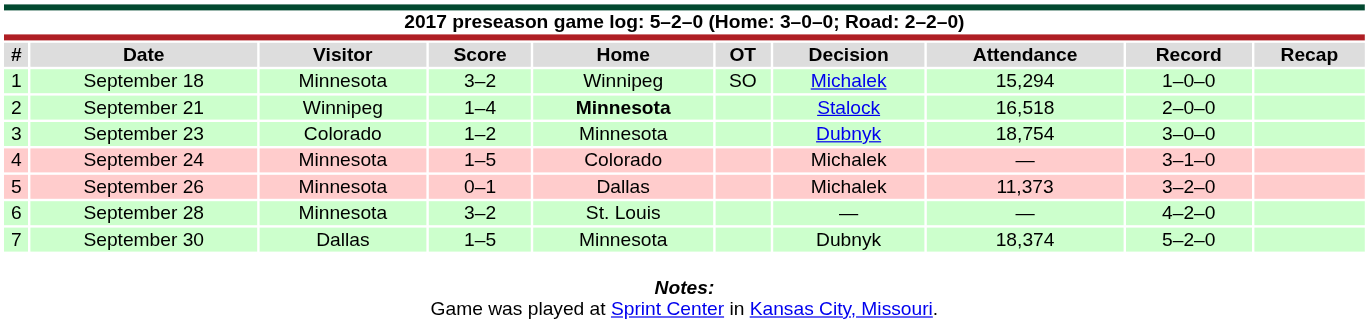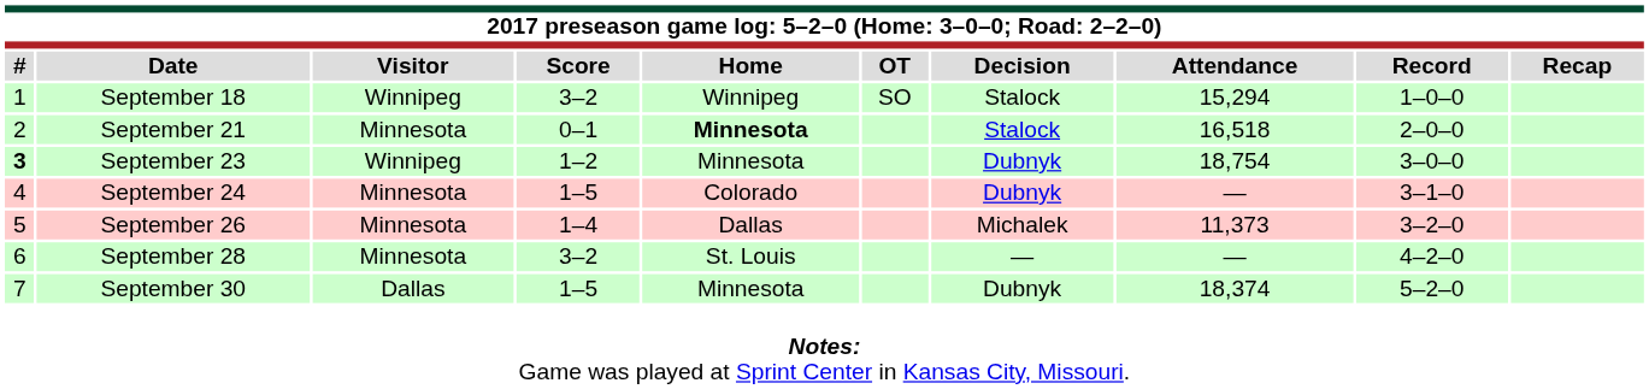September 18 | Visitor: Minnesota -> Winnipeg
September 18 | Decision: Michalek -> Stalock
September 21 | Visitor: Winnipeg -> Minnesota
September 21 | Score: 1–4 -> 0–1
September 23 | #: normal -> bold
September 23 | Visitor: Colorado -> Winnipeg
September 24 | Decision: Michalek -> Dubnyk
September 26 | Score: 0–1 -> 1–4
